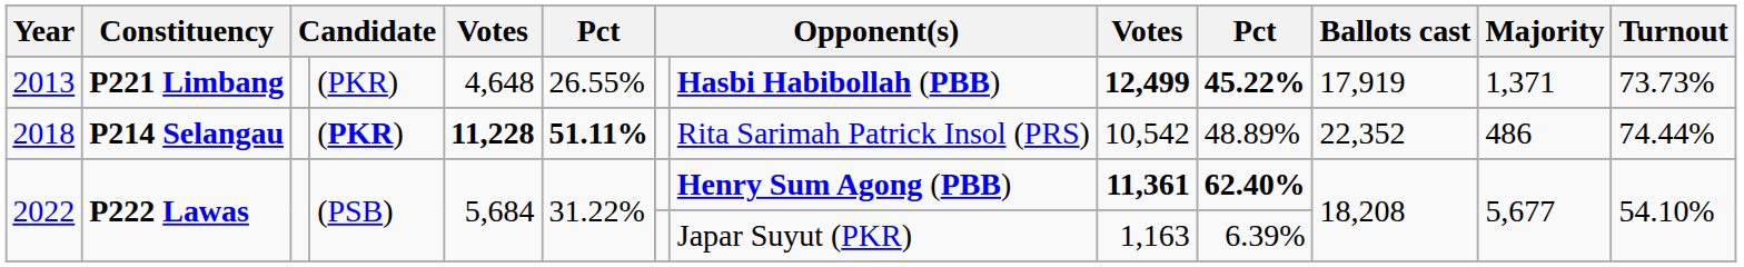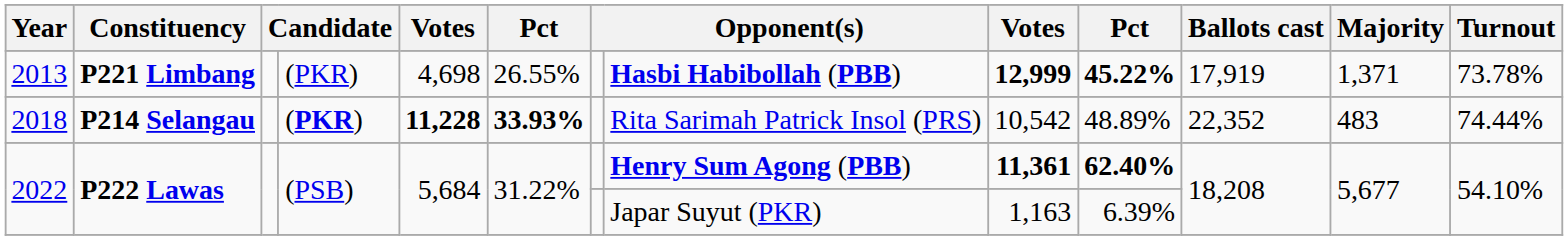2013 | column 5: 4,648 -> 4,698
2013 | column 9: 12,499 -> 12,999
2013 | Turnout: 73.73% -> 73.78%
2018 | column 6: 51.11% -> 33.93%
2018 | Majority: 486 -> 483
